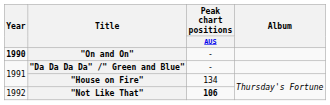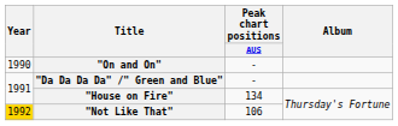"On and On" | Year: bold -> normal
"Not Like That" | Year: no background -> gold background
"Not Like That" | Peak chart positions / AUS: bold -> normal
